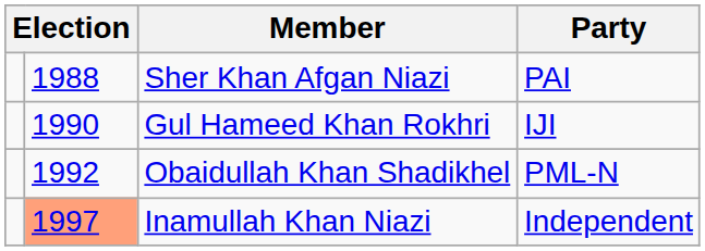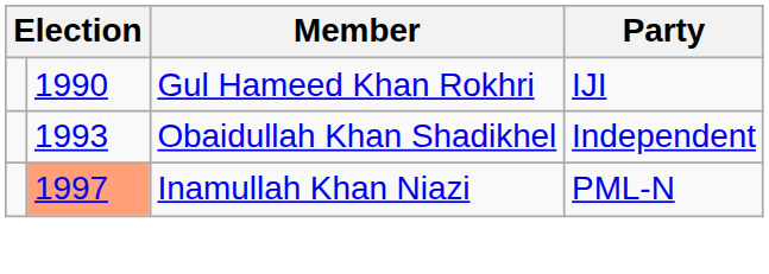- row: 1988 | Sher Khan Afgan Niazi | PAI
Obaidullah Khan Shadikhel | column 2: 1992 -> 1993
Obaidullah Khan Shadikhel | Party: PML-N -> Independent
Inamullah Khan Niazi | Party: Independent -> PML-N
